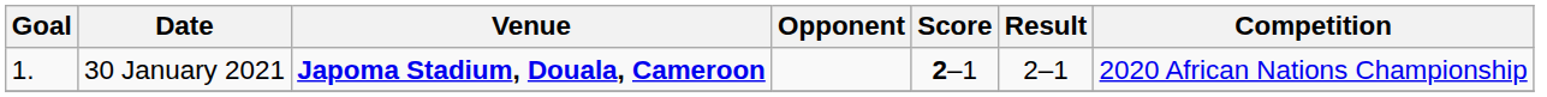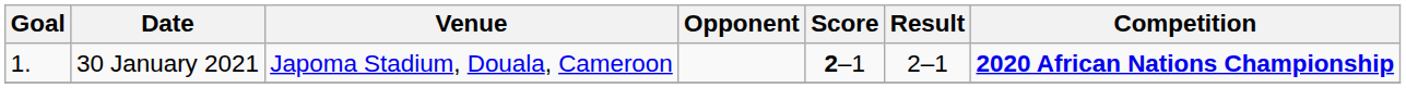30 January 2021 | Venue: bold -> normal
30 January 2021 | Competition: normal -> bold
